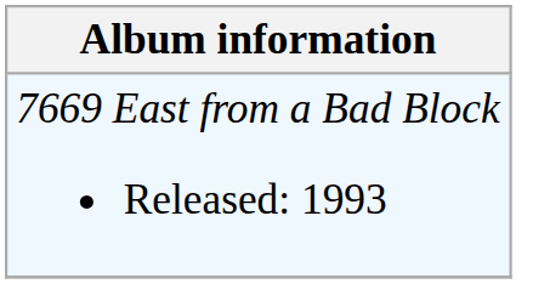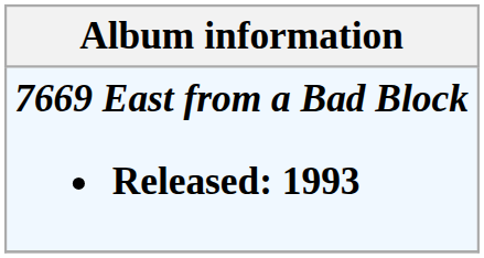row 2 | column 1: normal -> bold
